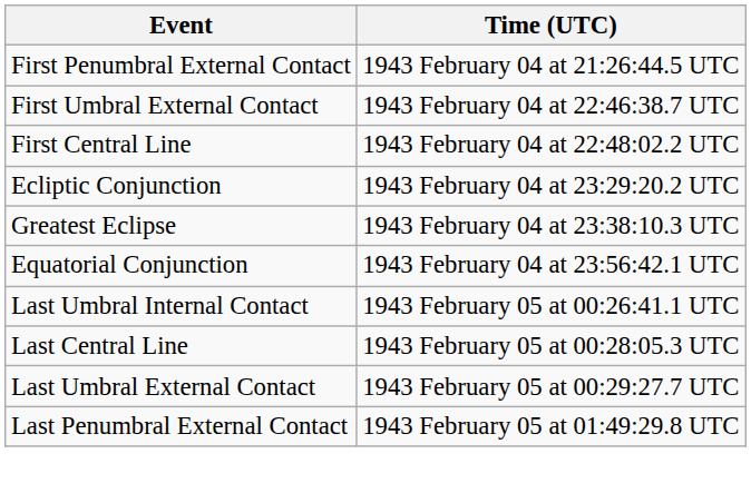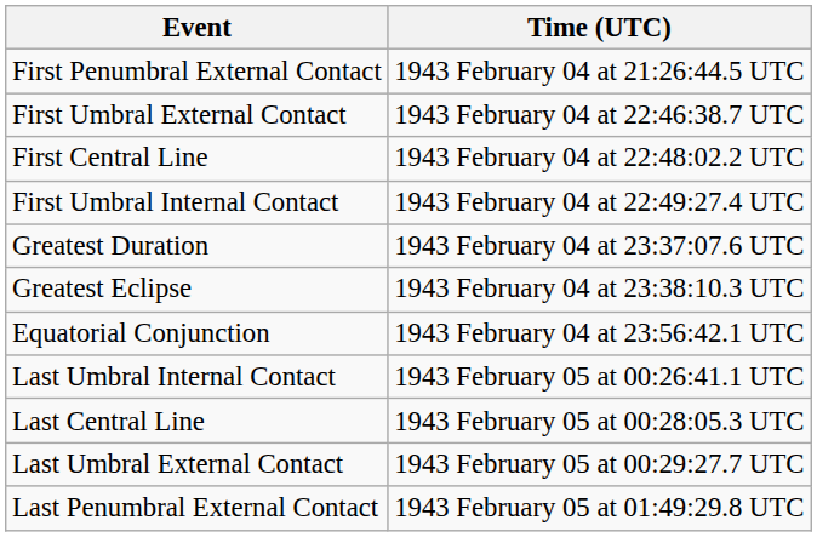+ row: First Umbral Internal Contact | 1943 February 04 at 22:49:27.4 UTC
- row: Ecliptic Conjunction | 1943 February 04 at 23:29:20.2 UTC
+ row: Greatest Duration | 1943 February 04 at 23:37:07.6 UTC
